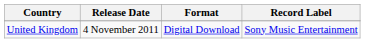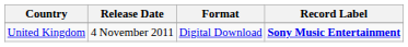United Kingdom | Record Label: normal -> bold
